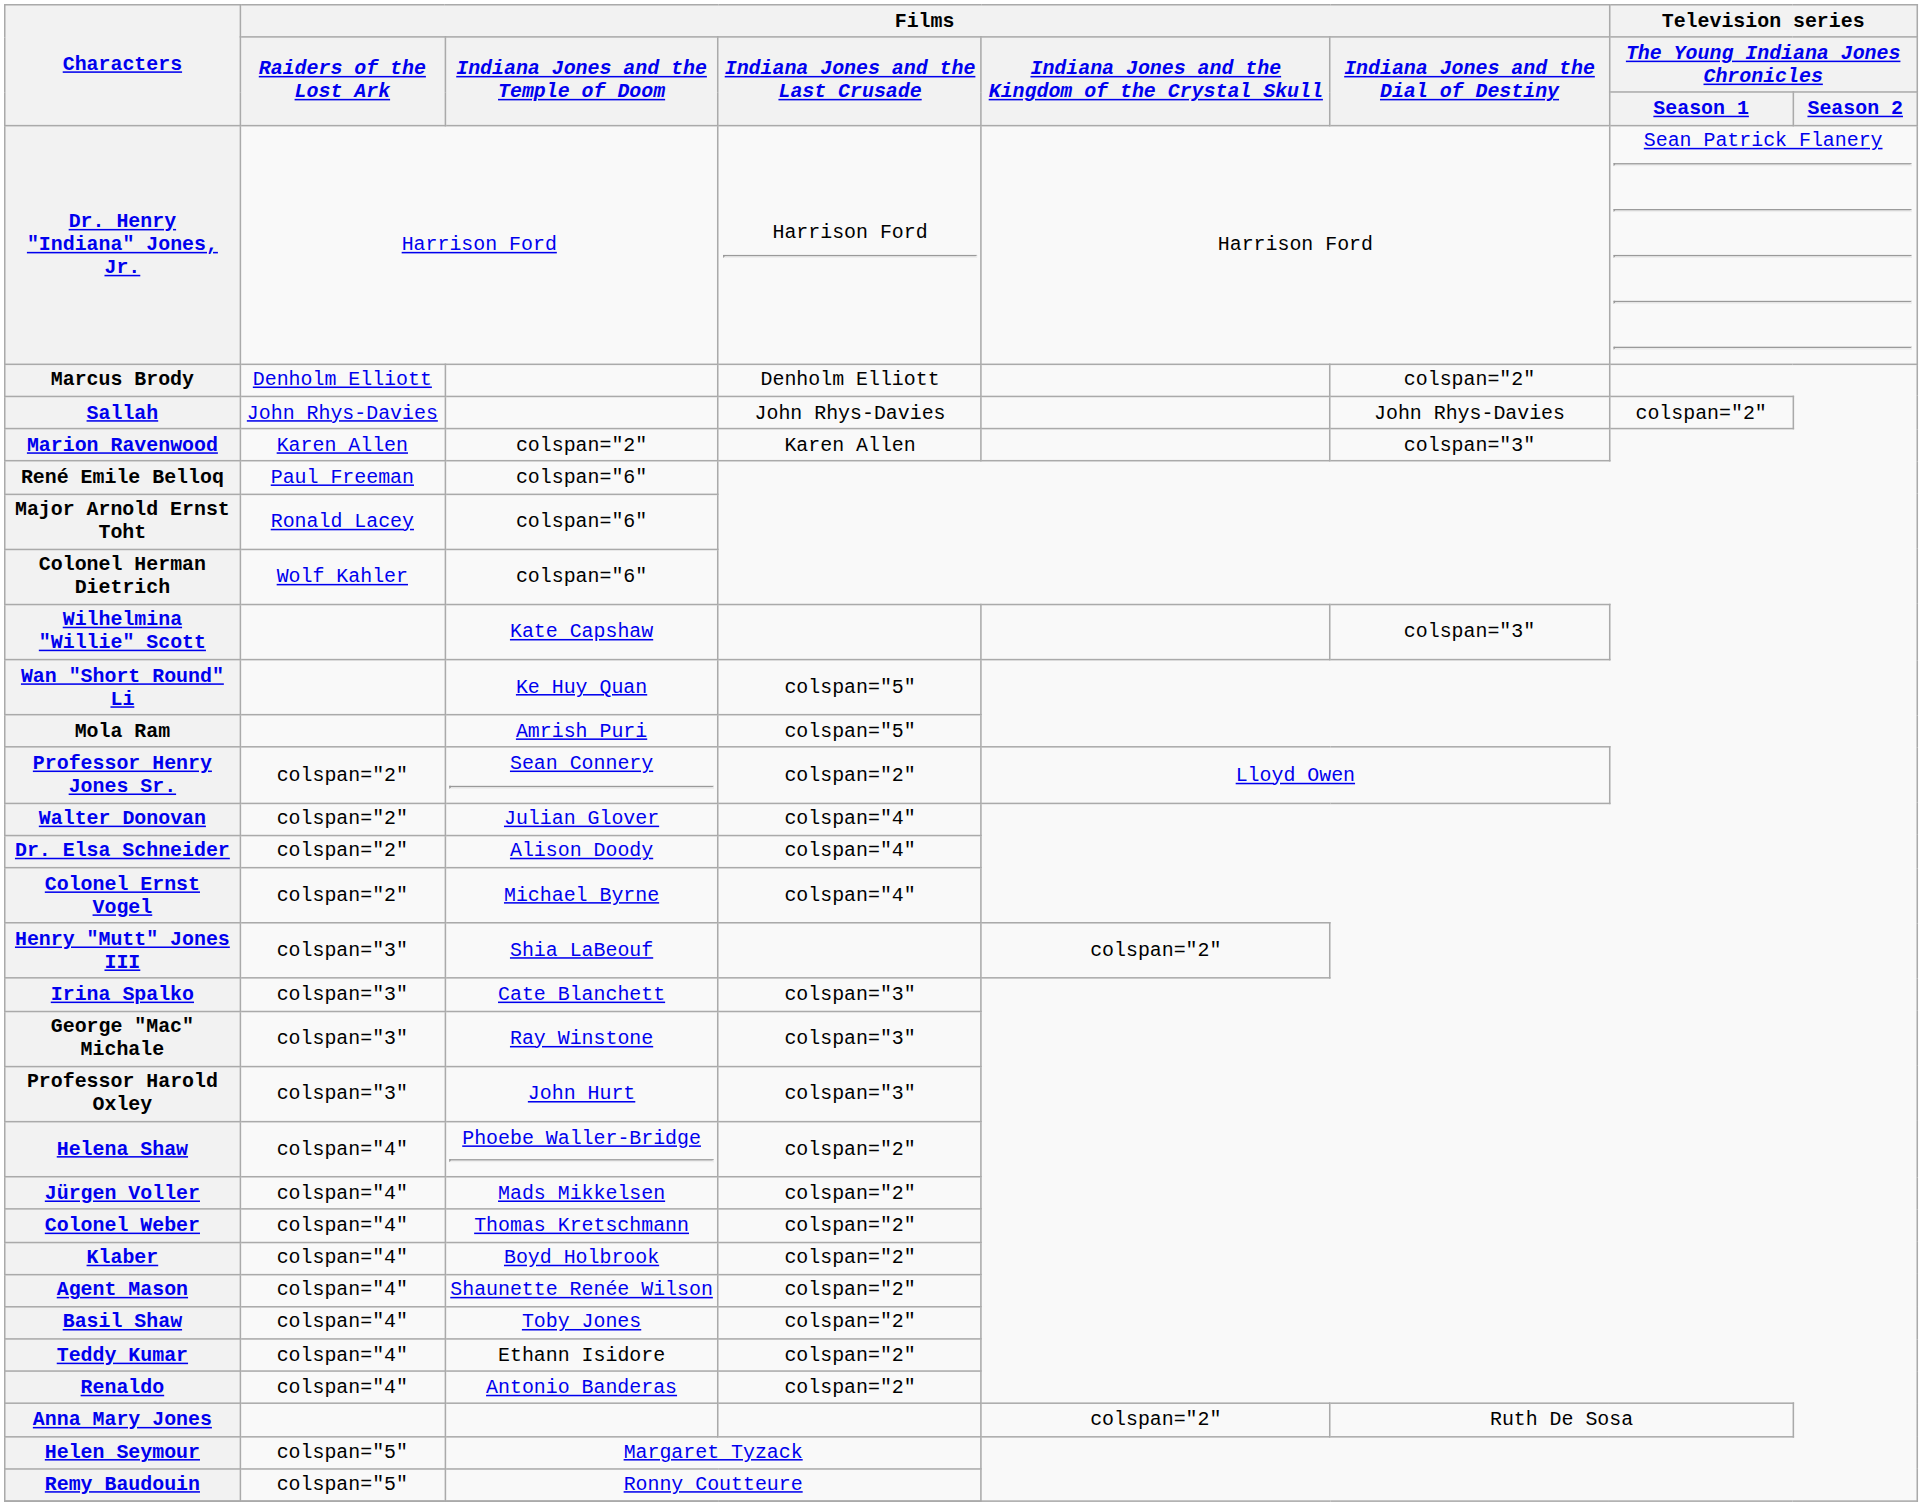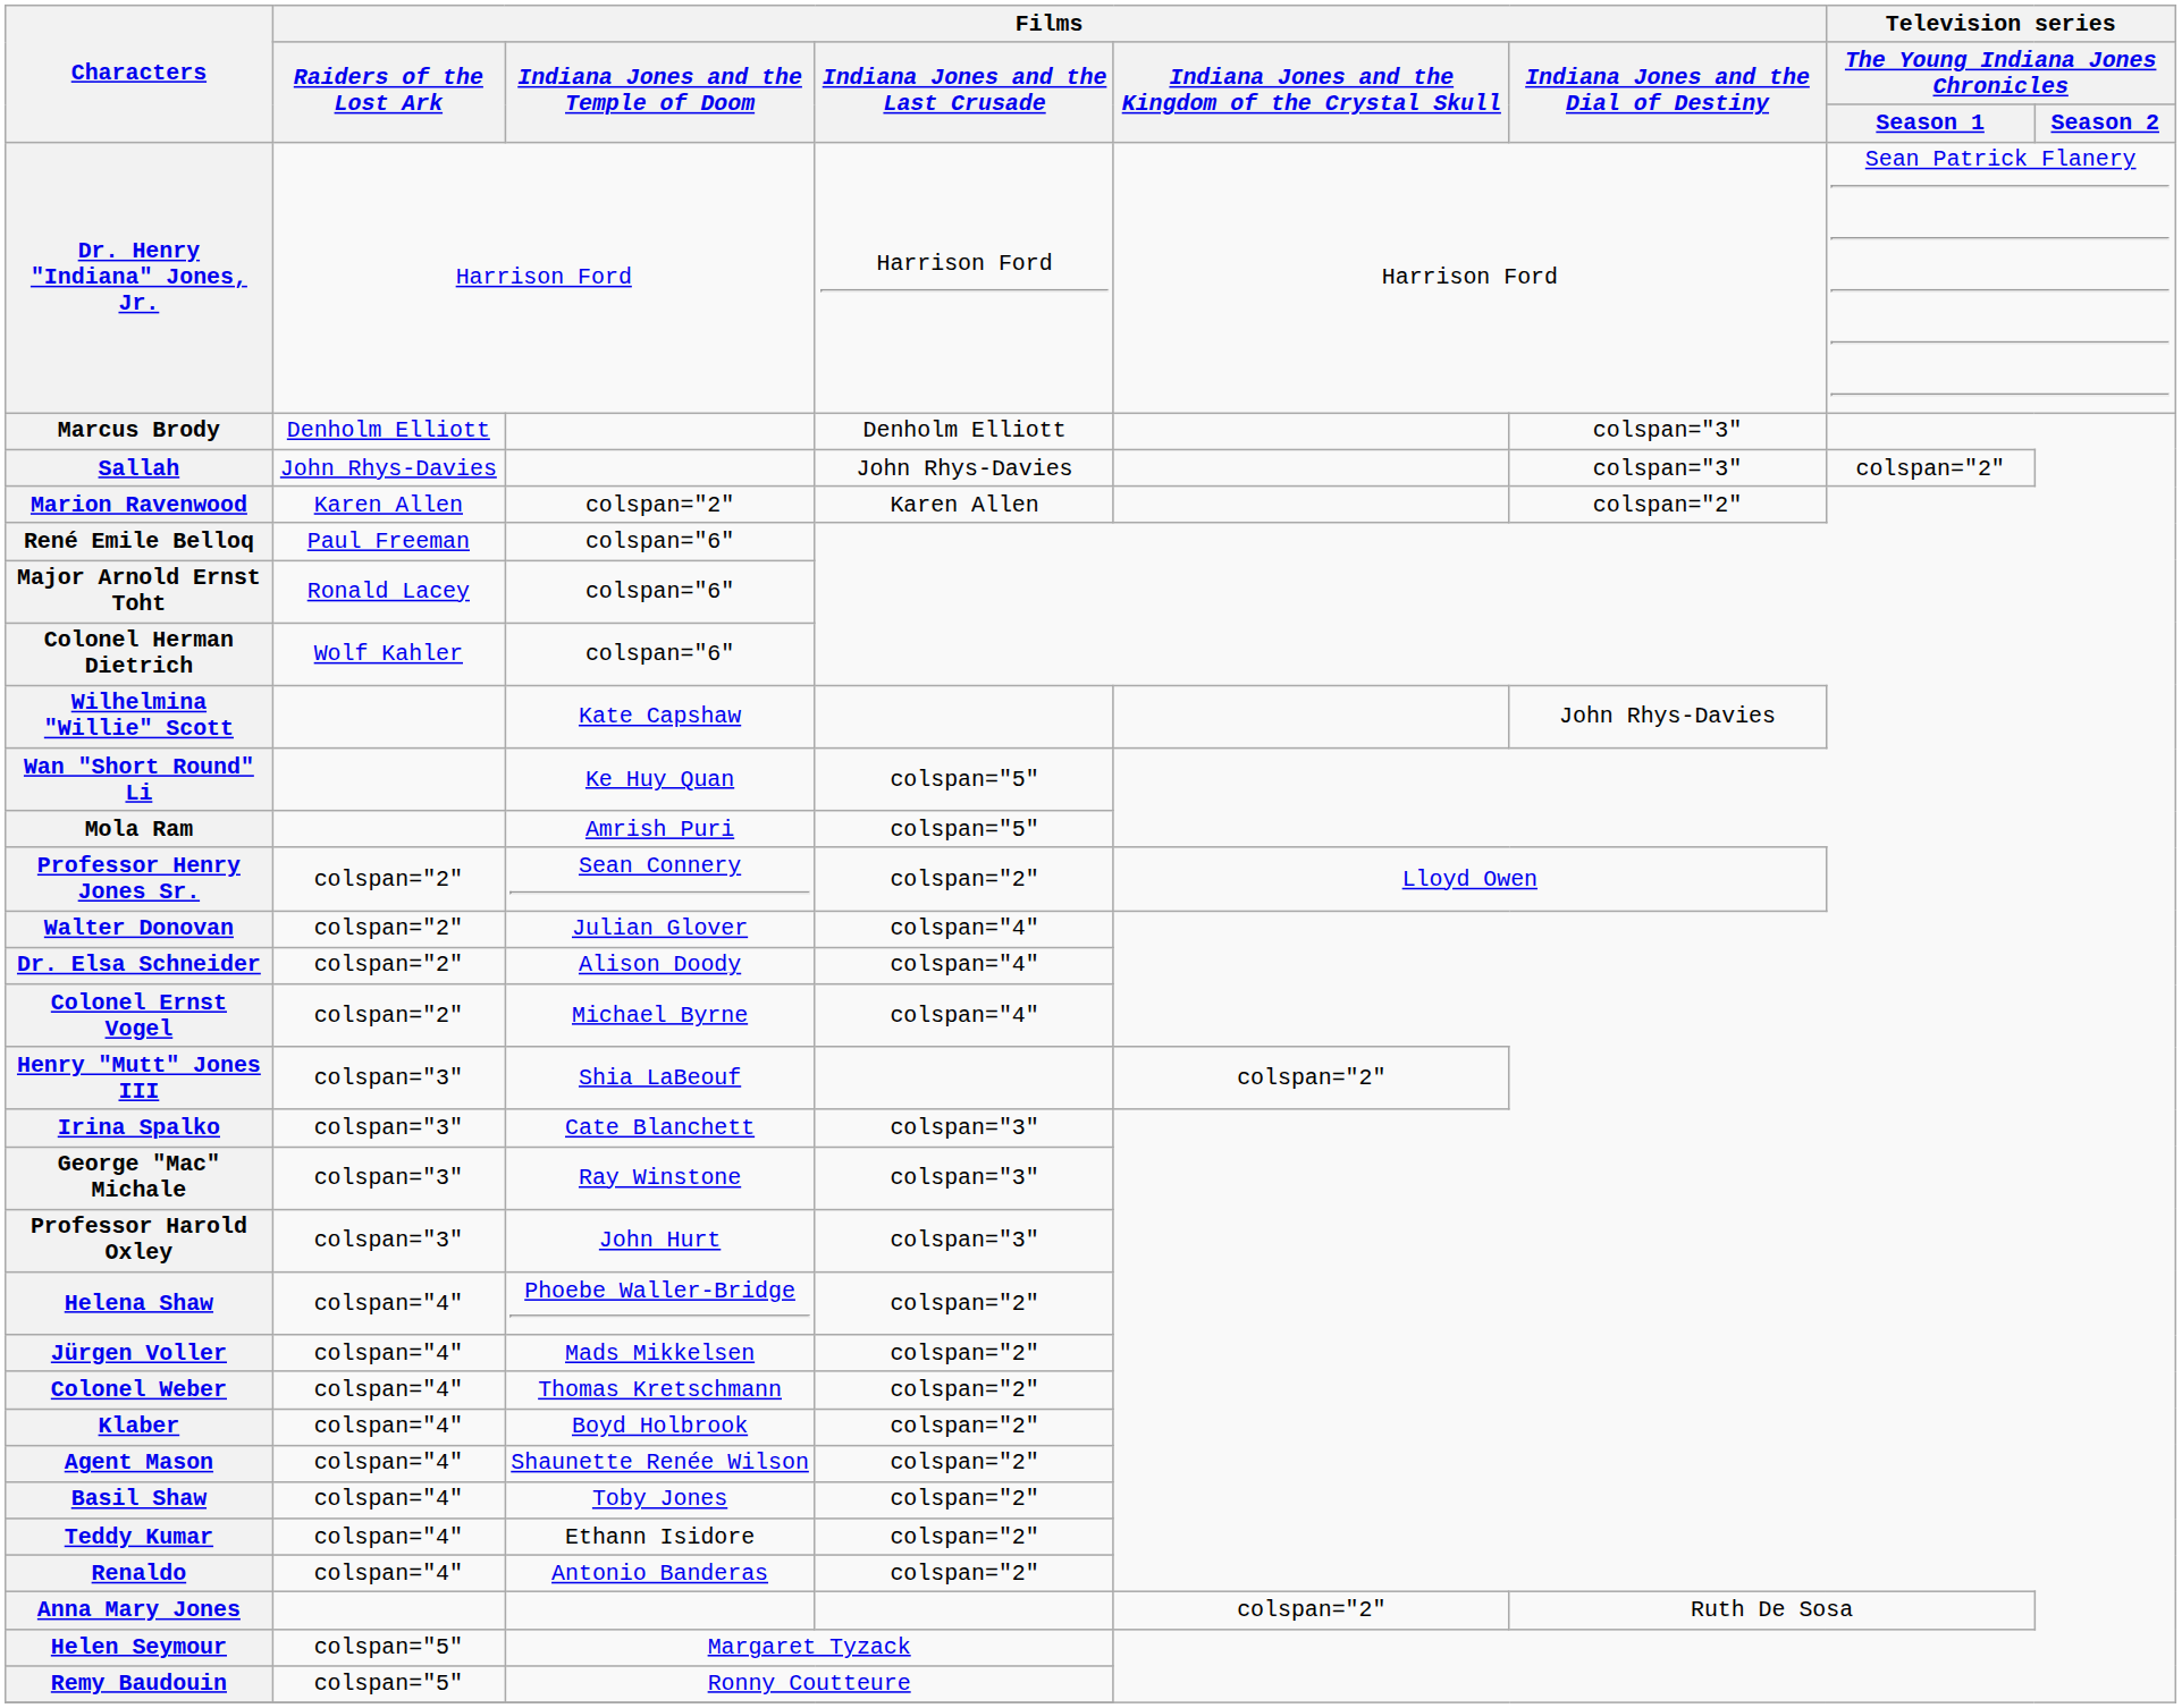Marcus Brody | Films / Indiana Jones and the Dial of Destiny: colspan="2" -> colspan="3"
Sallah | Films / Indiana Jones and the Dial of Destiny: John Rhys-Davies -> colspan="3"
Marion Ravenwood | Films / Indiana Jones and the Dial of Destiny: colspan="3" -> colspan="2"
Wilhelmina "Willie" Scott | Films / Indiana Jones and the Dial of Destiny: colspan="3" -> John Rhys-Davies
